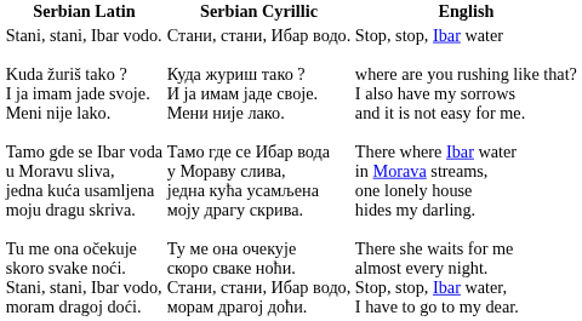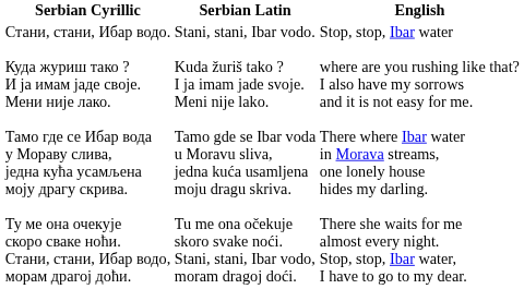columns swapped: Serbian Latin <-> Serbian Cyrillic
